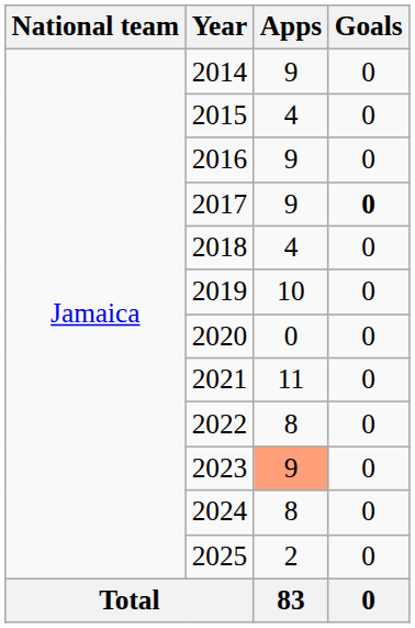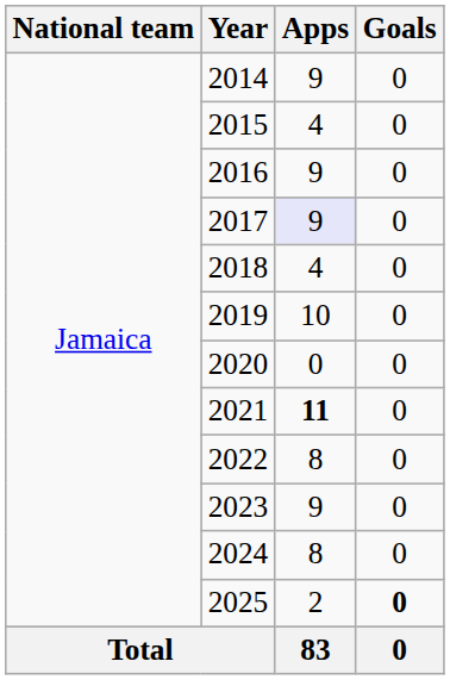2017 | Apps: no background -> lavender background
2017 | Goals: bold -> normal
2021 | Apps: normal -> bold
2023 | Apps: lightsalmon background -> no background
2025 | Goals: normal -> bold
